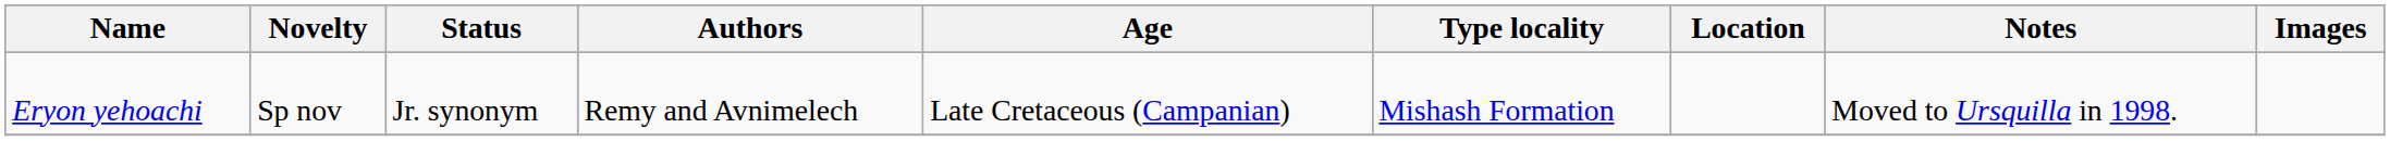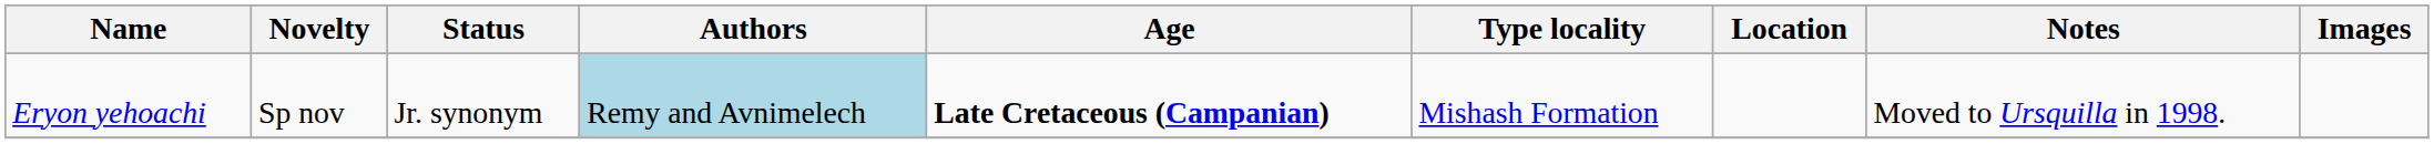Eryon yehoachi | Authors: no background -> lightblue background
Eryon yehoachi | Age: normal -> bold
